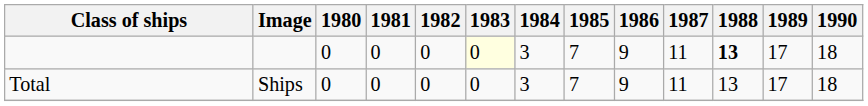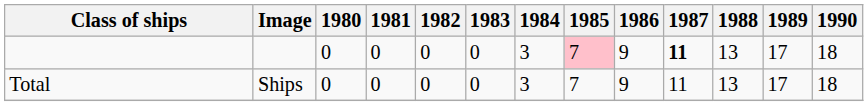row 2 | 1983: lightyellow background -> no background
row 2 | 1985: no background -> pink background
row 2 | 1987: normal -> bold
row 2 | 1988: bold -> normal
